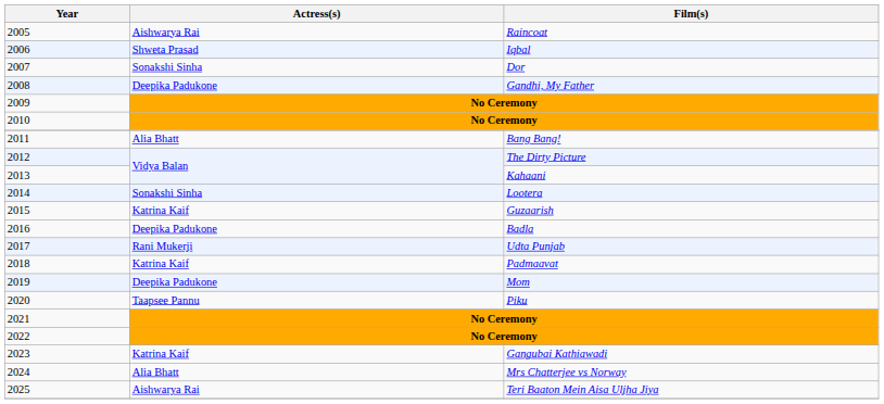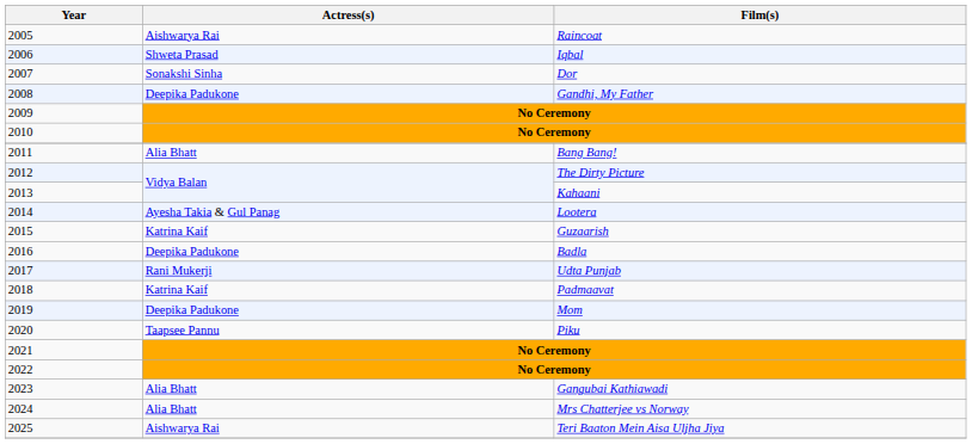2014 | Actress(s): Sonakshi Sinha -> Ayesha Takia & Gul Panag
2023 | Actress(s): Katrina Kaif -> Alia Bhatt
